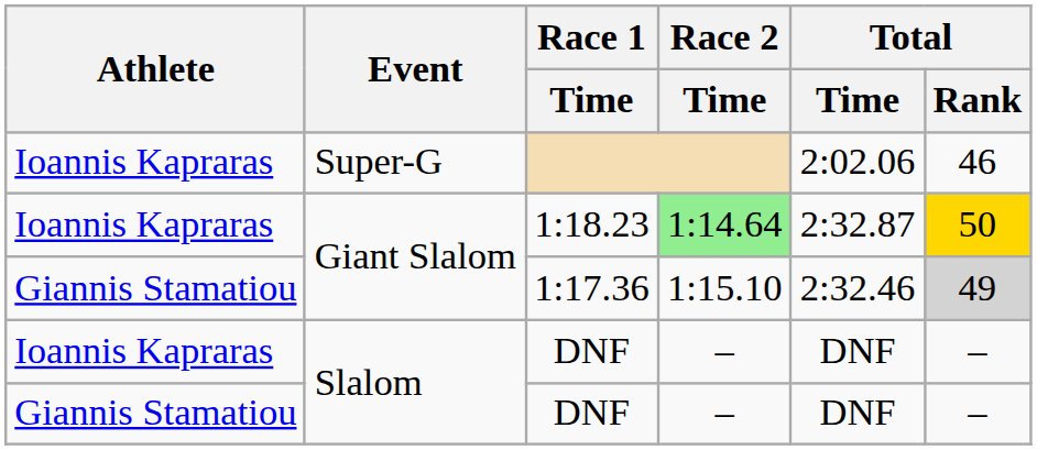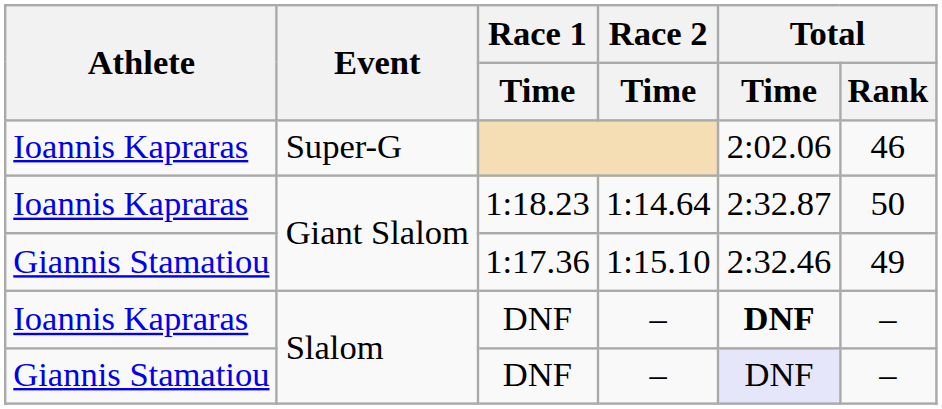1:18.23 | Race 2 / Time: lightgreen background -> no background
1:18.23 | Total / Rank: gold background -> no background
1:17.36 | Total / Rank: lightgrey background -> no background
Ioannis Kapraras / DNF | Total / Time: normal -> bold
Giannis Stamatiou / DNF | Total / Time: no background -> lavender background
